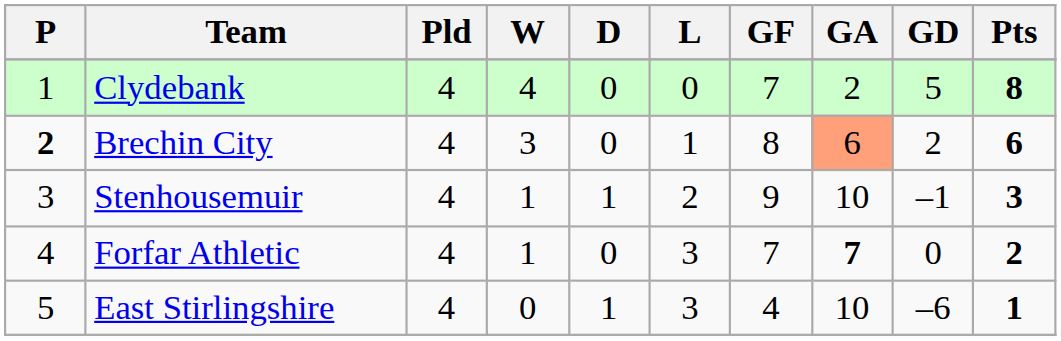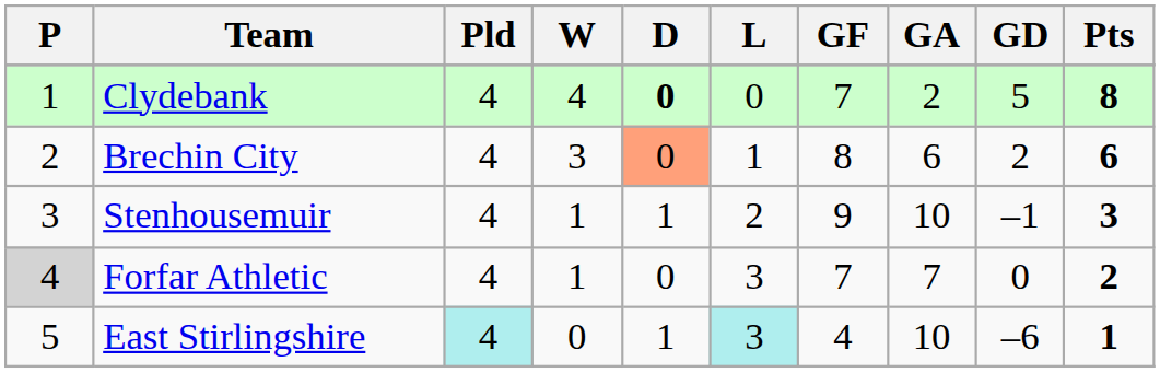Clydebank | D: normal -> bold
Brechin City | P: bold -> normal
Brechin City | D: no background -> lightsalmon background
Brechin City | GA: lightsalmon background -> no background
Forfar Athletic | P: no background -> lightgrey background
Forfar Athletic | GA: bold -> normal
East Stirlingshire | Pld: no background -> paleturquoise background
East Stirlingshire | L: no background -> paleturquoise background
